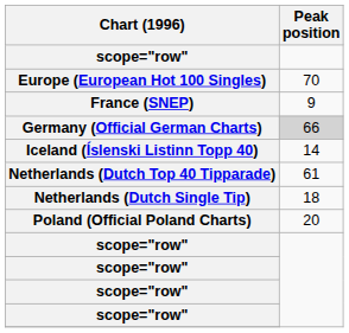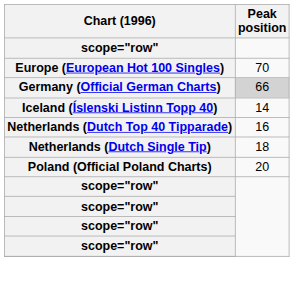- row: France (SNEP) | 9
Netherlands (Dutch Top 40 Tipparade) | Peak position: 61 -> 16
